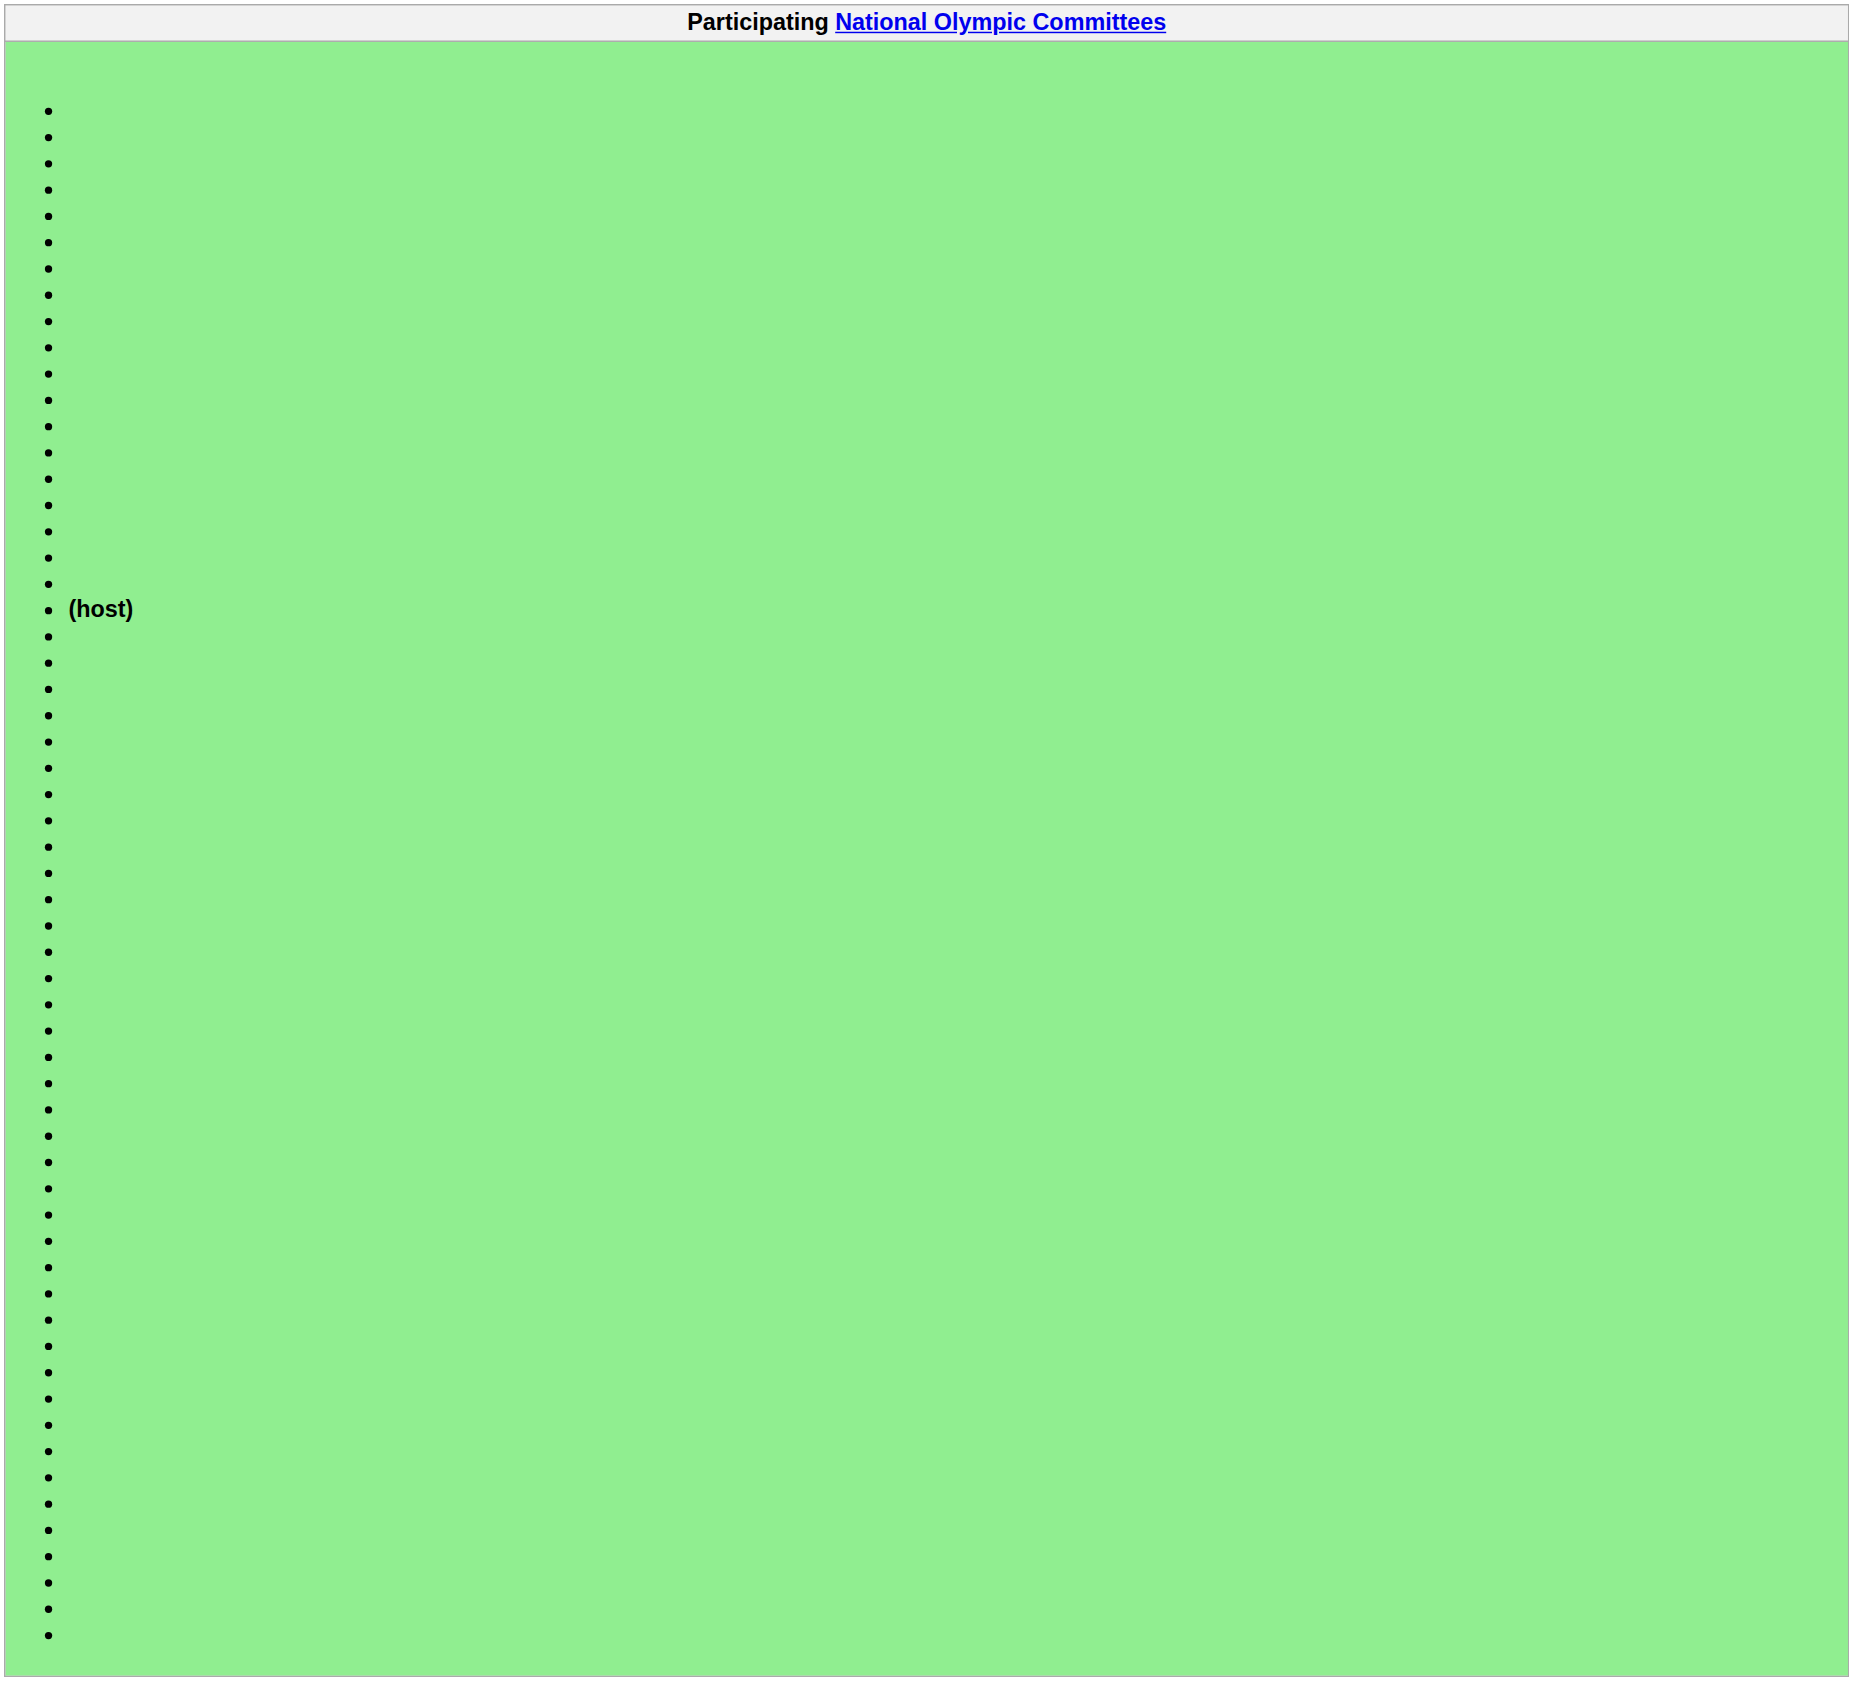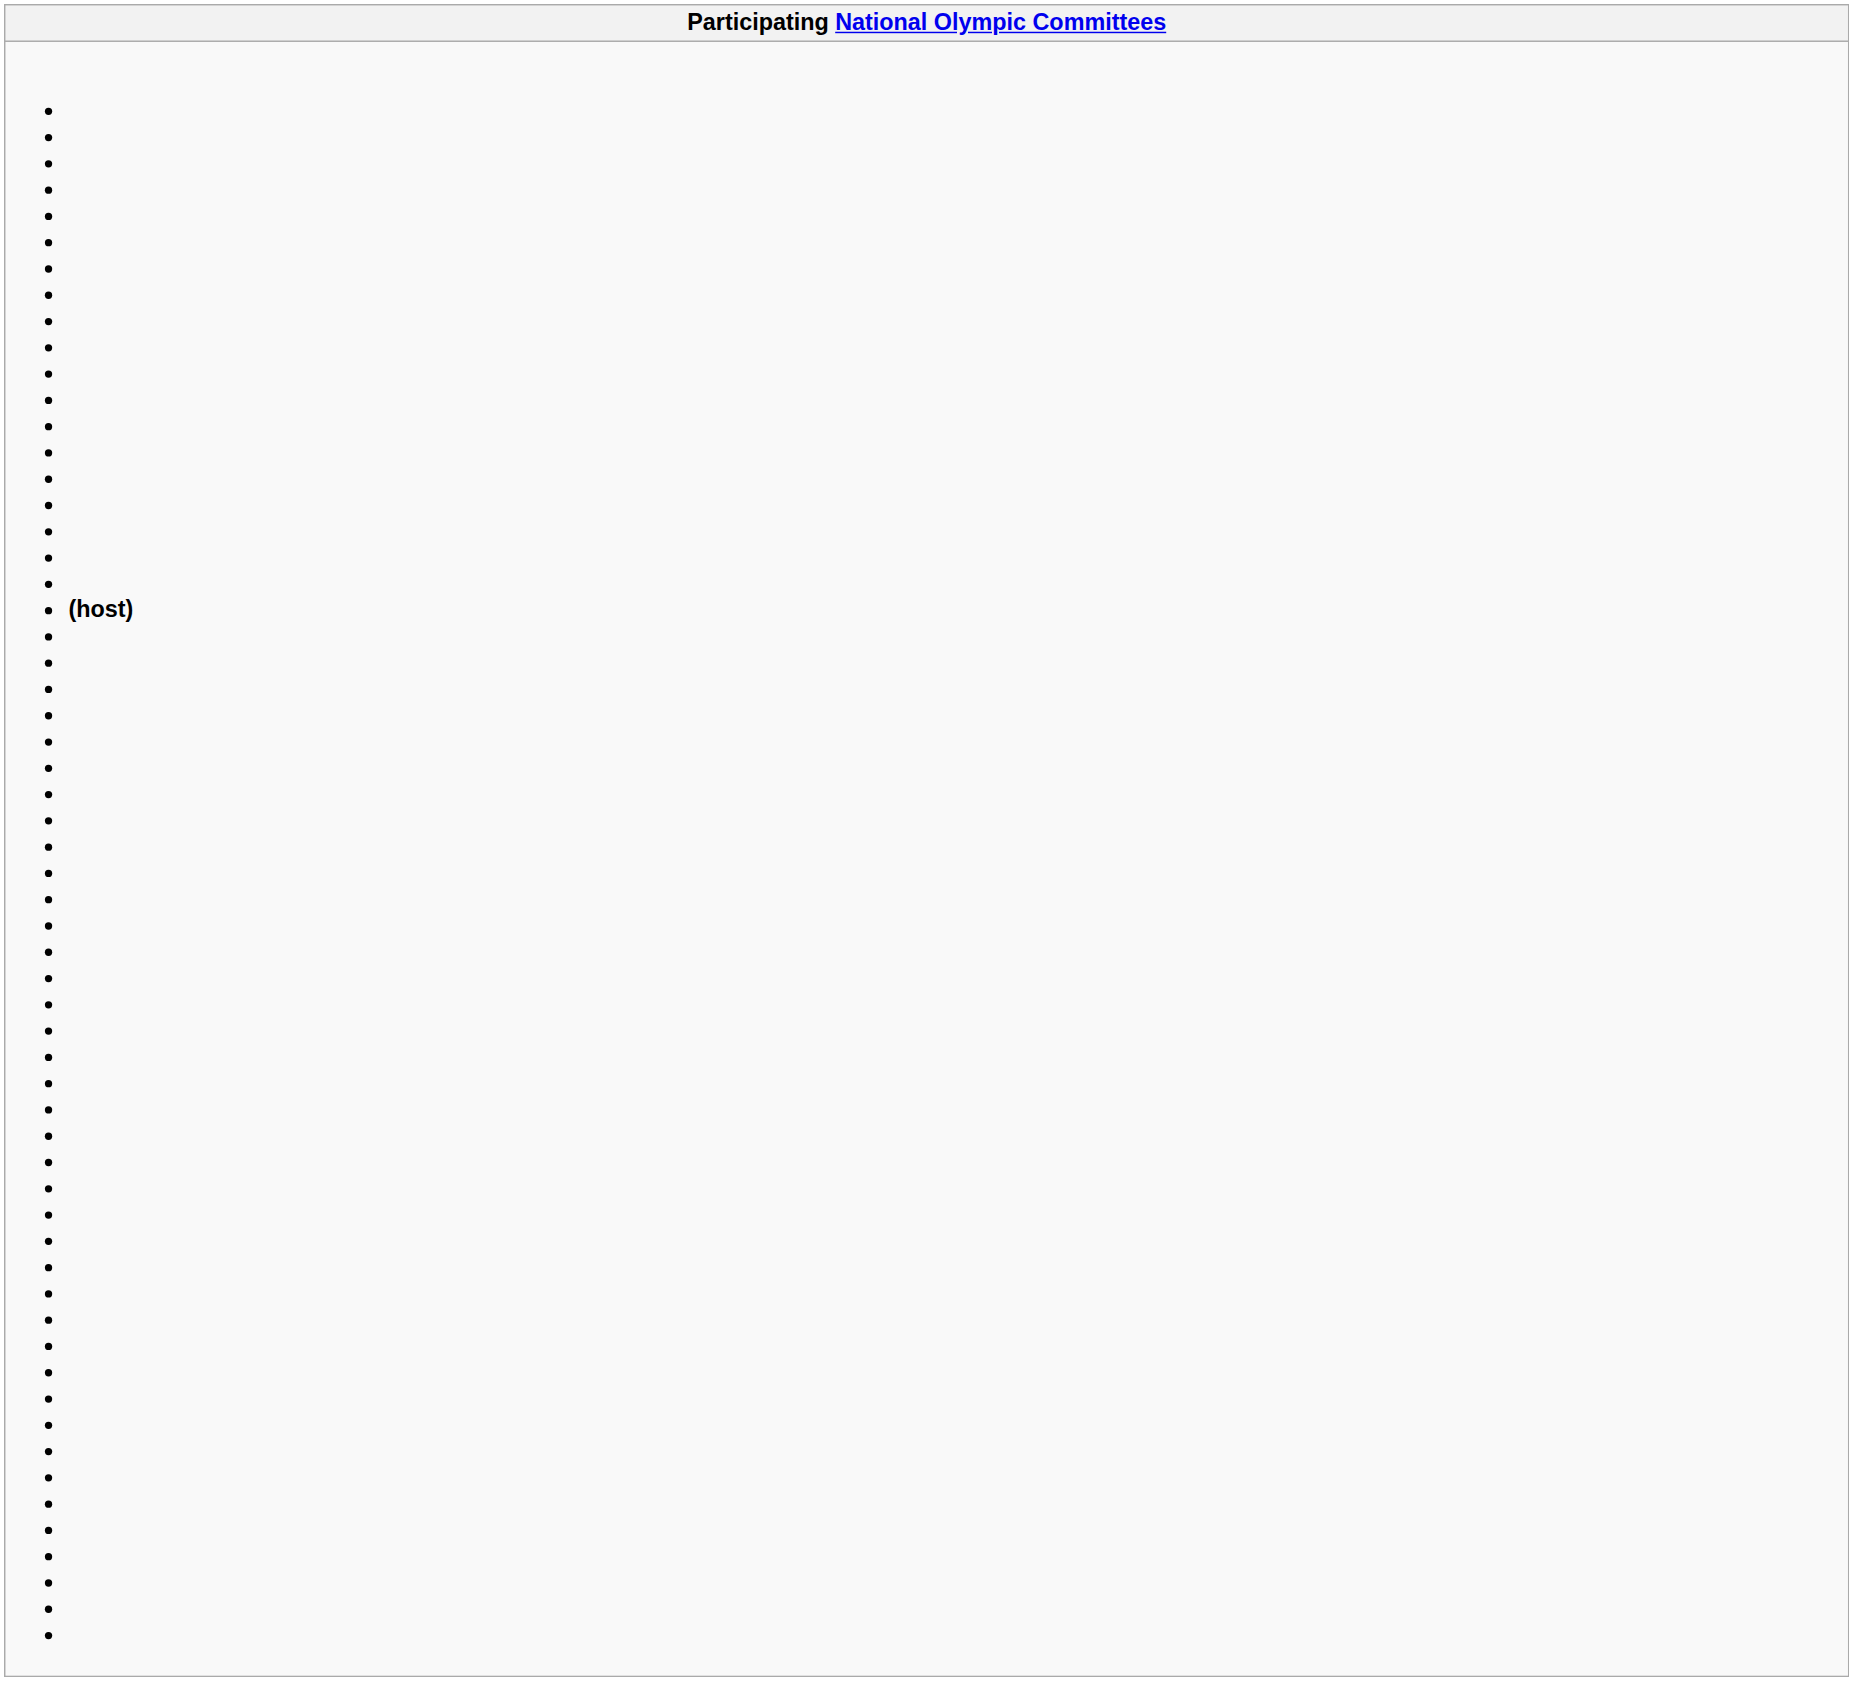row 2 | column 1: lightgreen background -> no background
